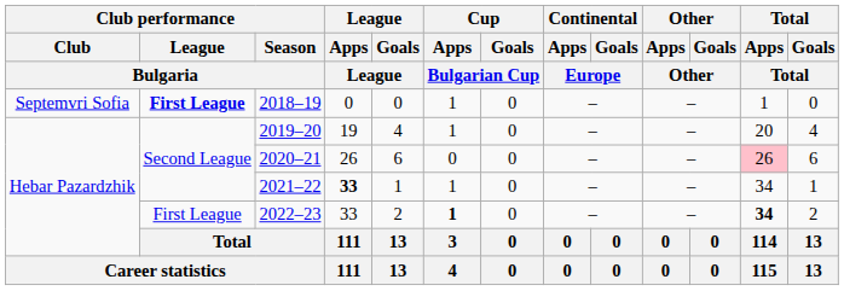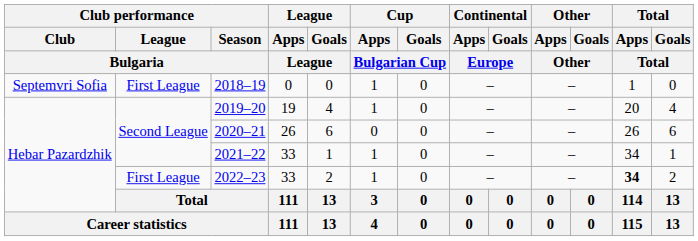2018–19 | Club performance / League / Bulgaria: bold -> normal
2020–21 | Total / Apps / Total: pink background -> no background
2021–22 | League / Apps / League: bold -> normal
2022–23 | Cup / Apps / Bulgarian Cup: bold -> normal
